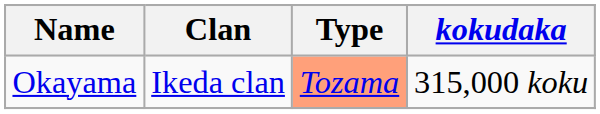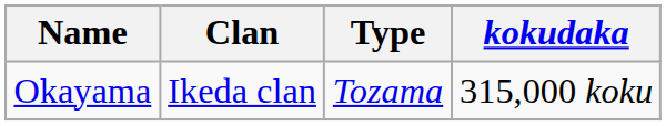Okayama | Type: lightsalmon background -> no background
